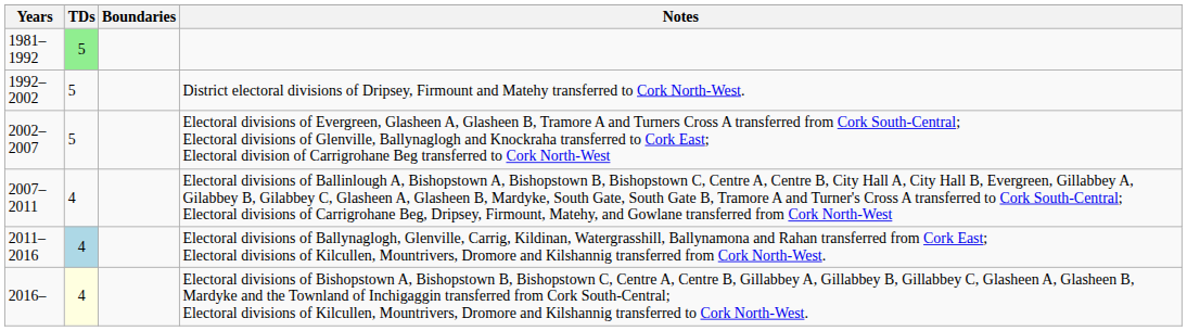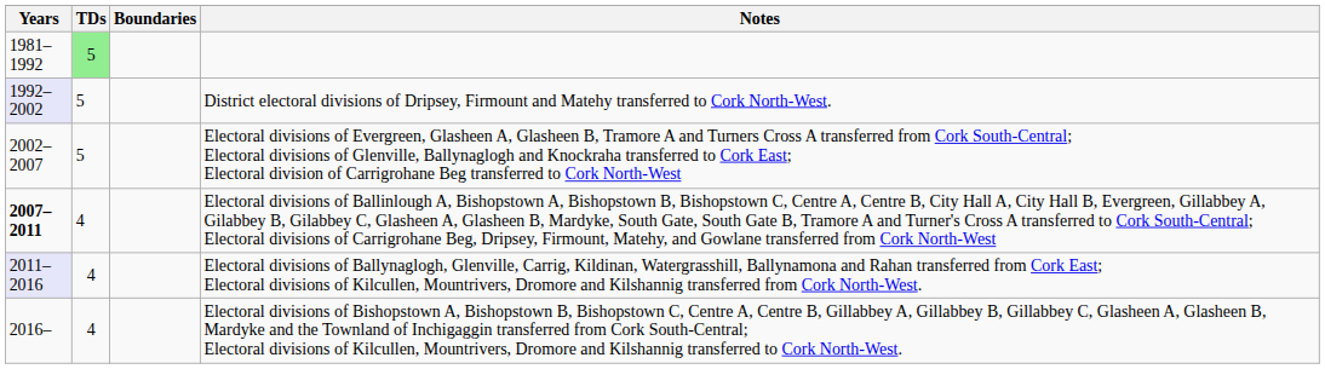row 3 | Years: no background -> lavender background
row 5 | Years: normal -> bold
row 6 | Years: no background -> lavender background
row 6 | TDs: lightblue background -> no background
row 7 | TDs: lightyellow background -> no background
